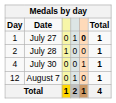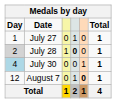July 27 | column 5: bold -> normal
July 28 | Day: no background -> lightgrey background
July 28 | column 4: normal -> bold
July 30 | Day: no background -> lightblue background
August 7 | column 5: normal -> bold
